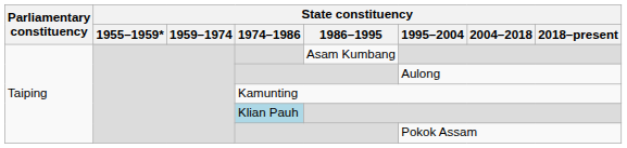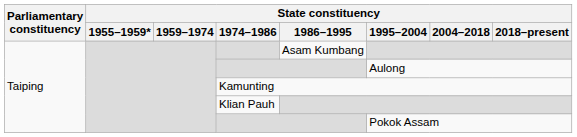Klian Pauh | State constituency / 1974–1986: lightblue background -> no background
